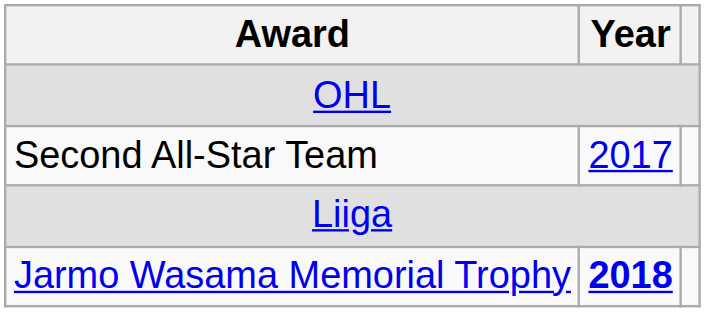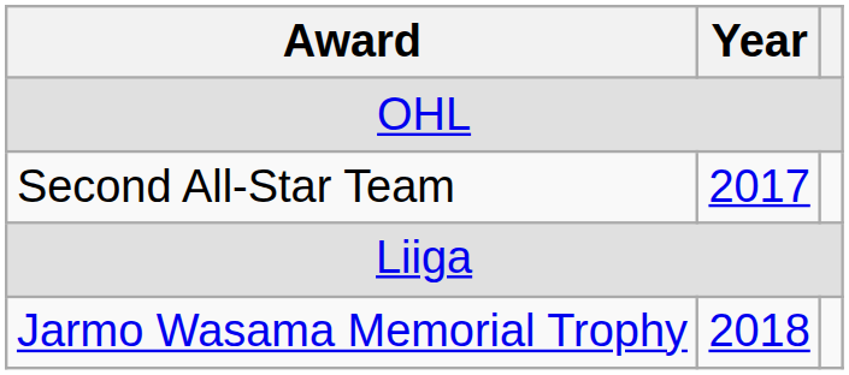Jarmo Wasama Memorial Trophy | Year: bold -> normal
